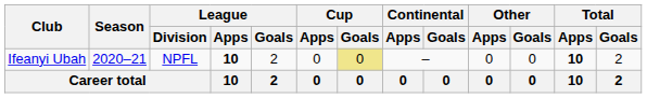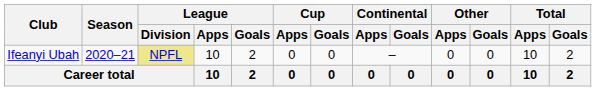Ifeanyi Ubah | League / Division: no background -> khaki background
Ifeanyi Ubah | League / Apps: bold -> normal
Ifeanyi Ubah | Cup / Goals: khaki background -> no background
Ifeanyi Ubah | Total / Apps: bold -> normal
